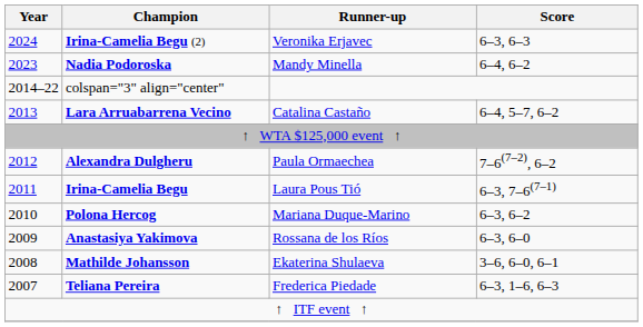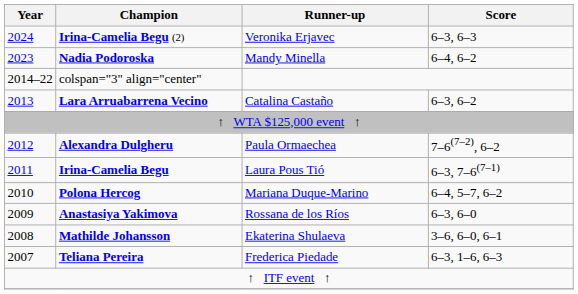Lara Arruabarrena Vecino | Score: 6–4, 5–7, 6–2 -> 6–3, 6–2
Polona Hercog | Score: 6–3, 6–2 -> 6–4, 5–7, 6–2
